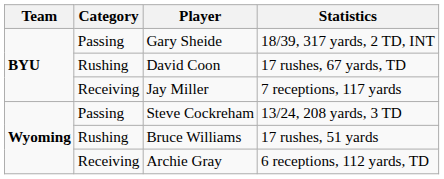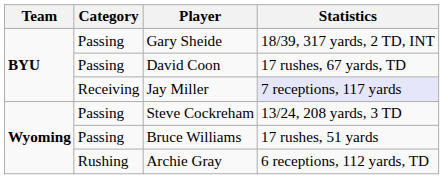David Coon | Category: Rushing -> Passing
Jay Miller | Statistics: no background -> lavender background
Bruce Williams | Category: Rushing -> Passing
Archie Gray | Category: Receiving -> Rushing
